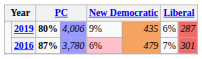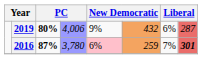2019 | column 6: 435 -> 432
2016 | column 6: 479 -> 259
2016 | column 8: normal -> bold
